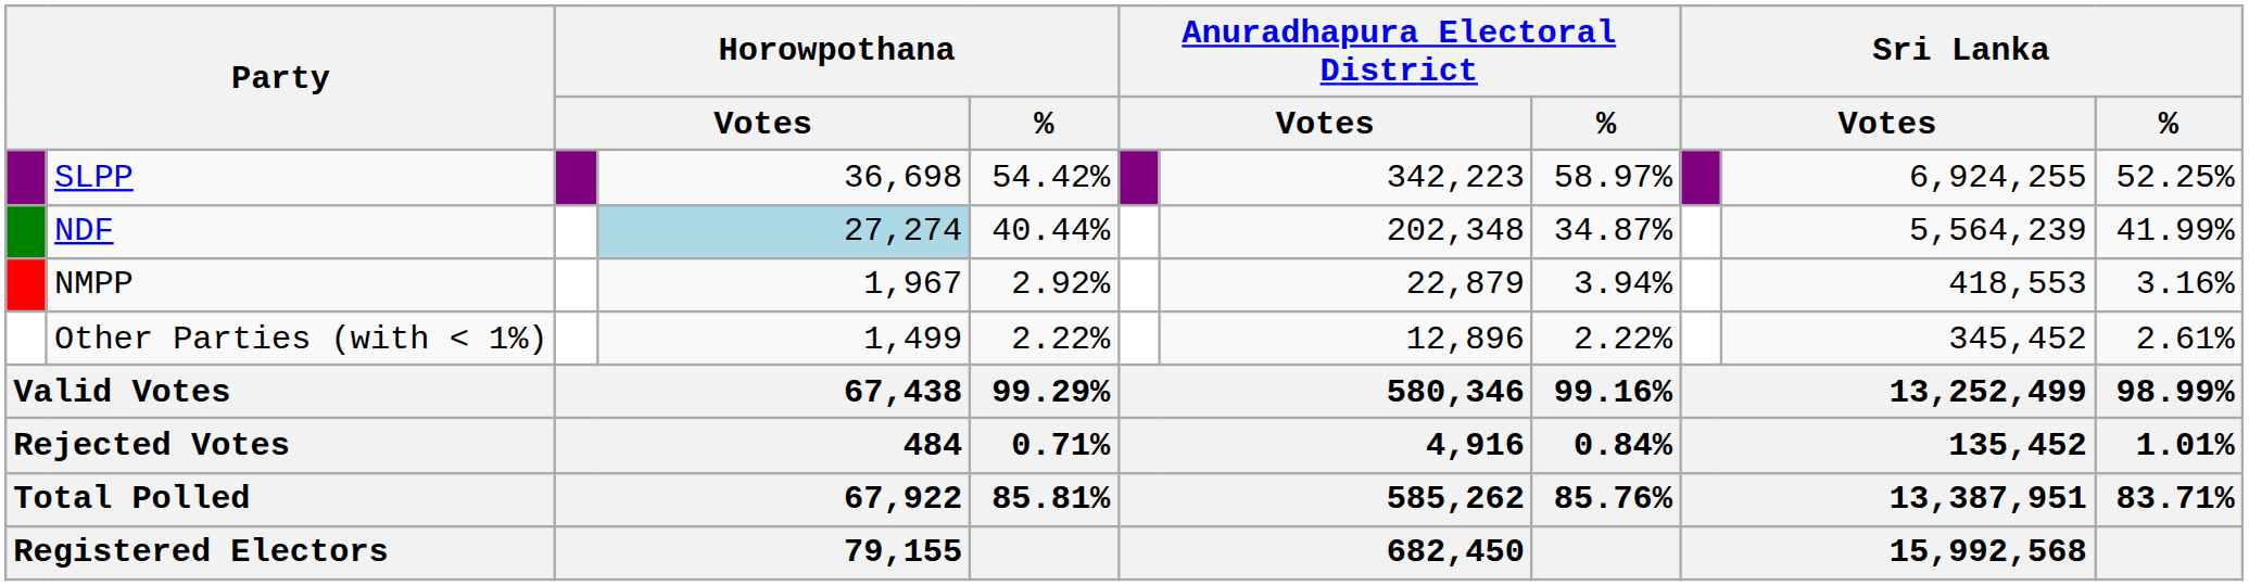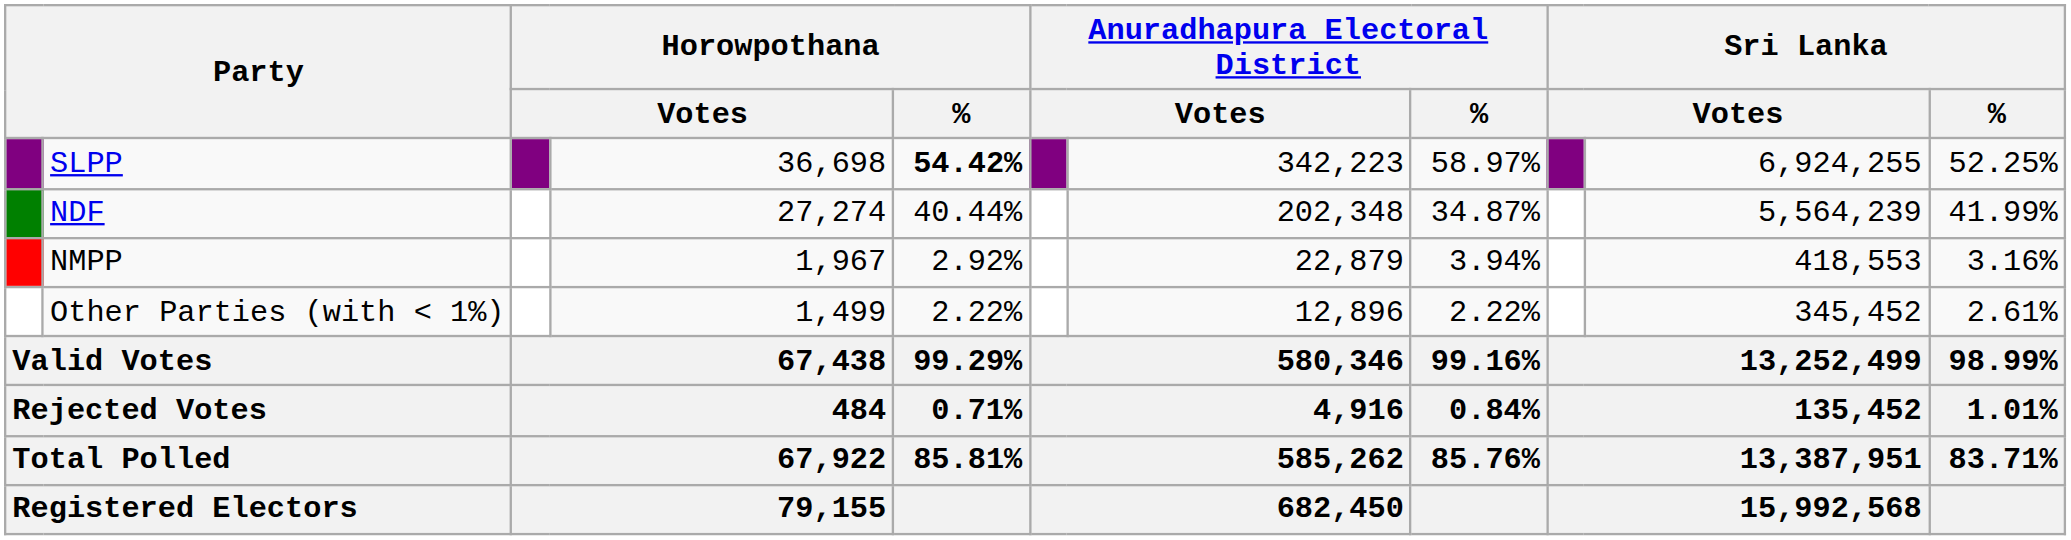SLPP | Horowpothana / %: normal -> bold
NDF | column 4: lightblue background -> no background
